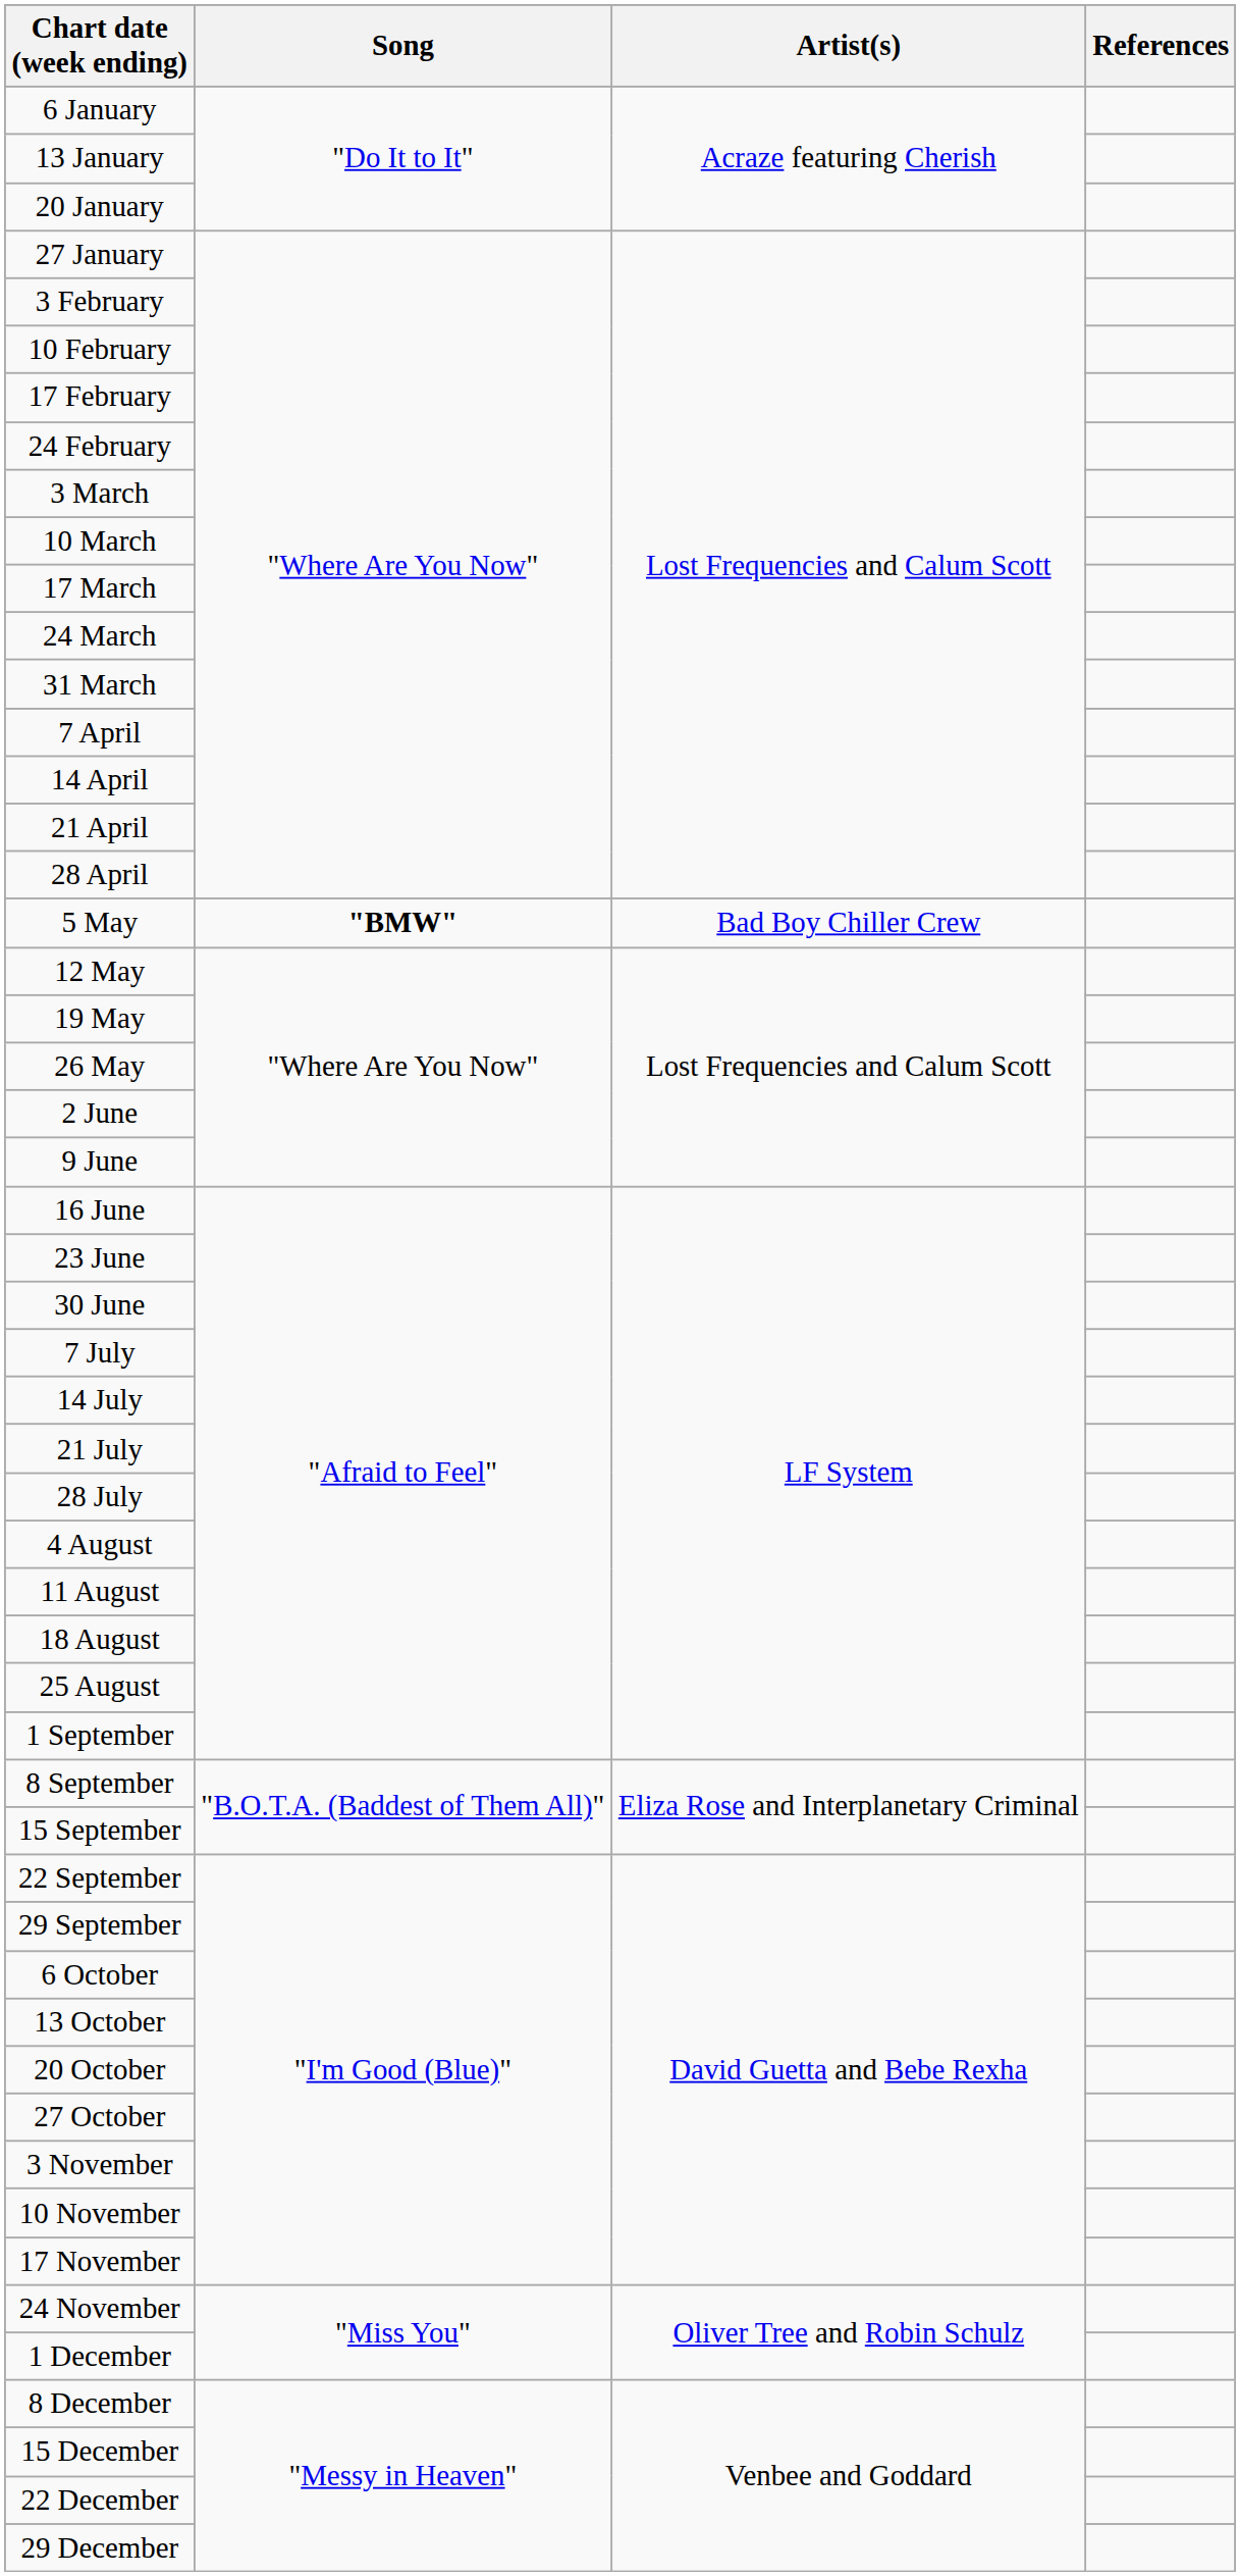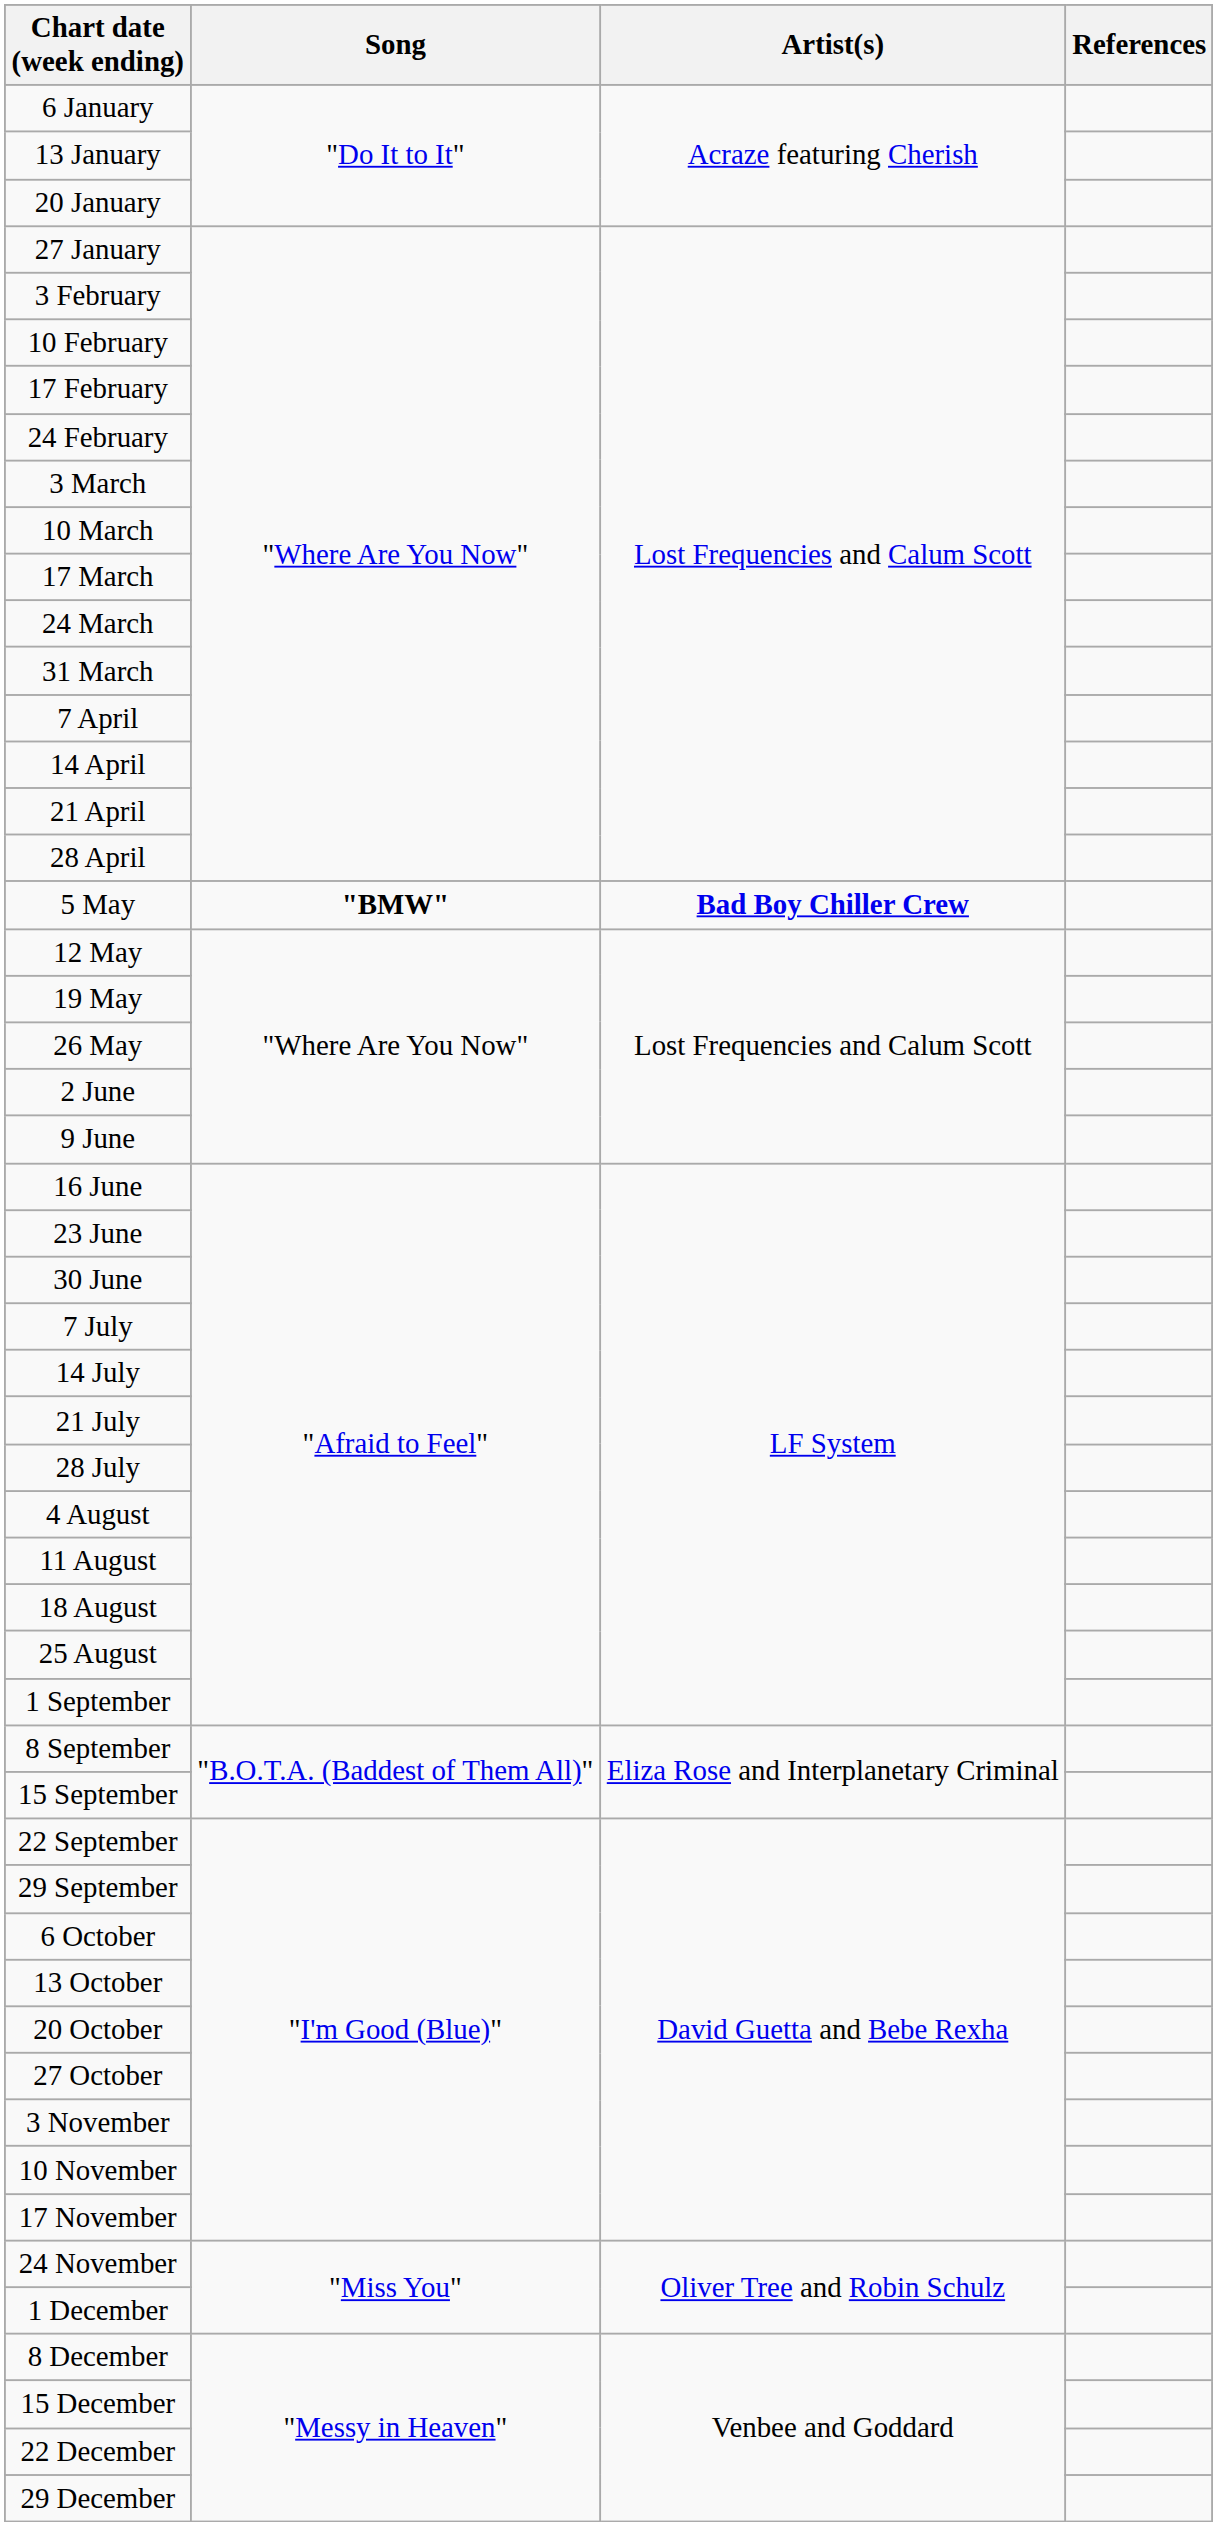5 May | Artist(s): normal -> bold
